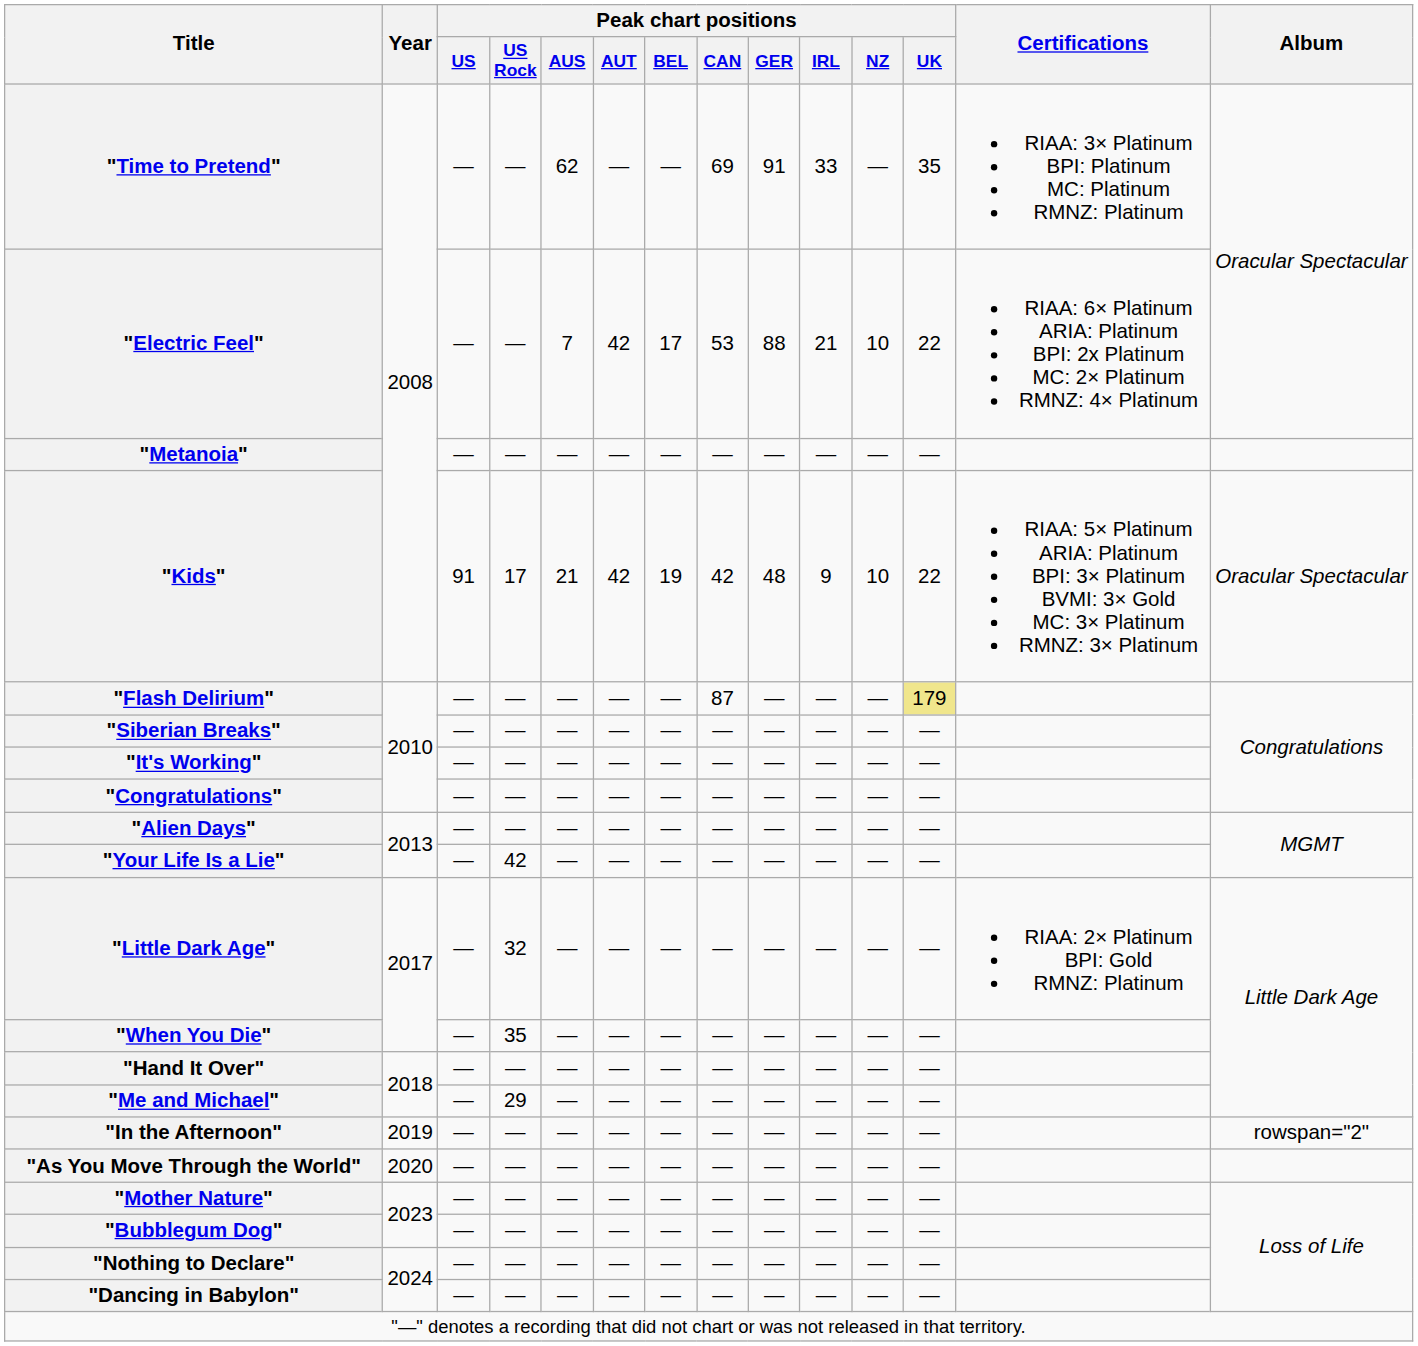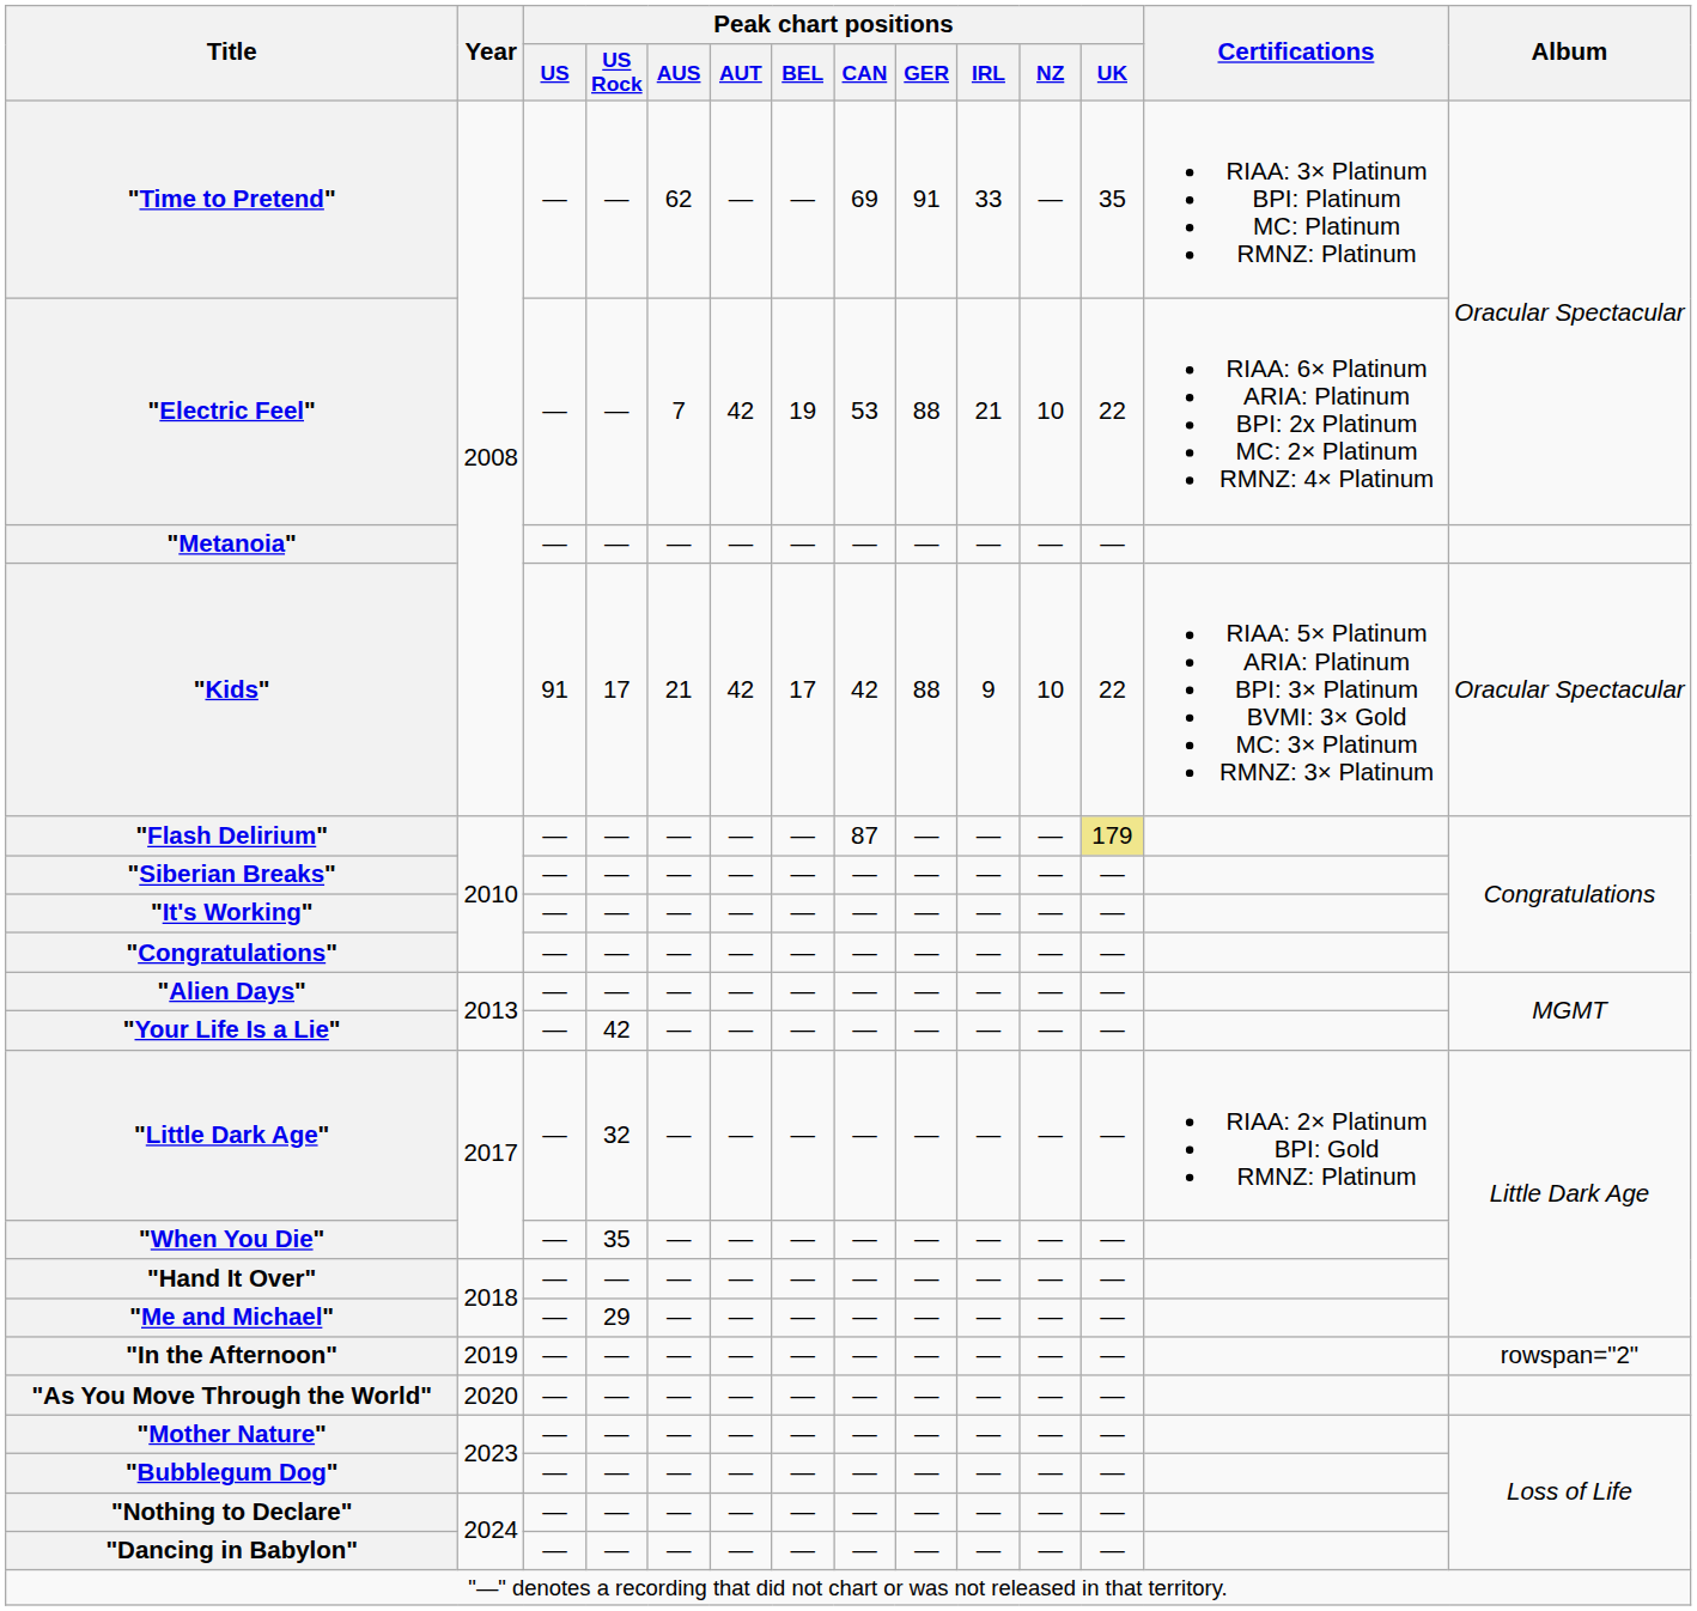"Electric Feel" | Peak chart positions / BEL: 17 -> 19
"Kids" | Peak chart positions / BEL: 19 -> 17
"Kids" | Peak chart positions / GER: 48 -> 88
